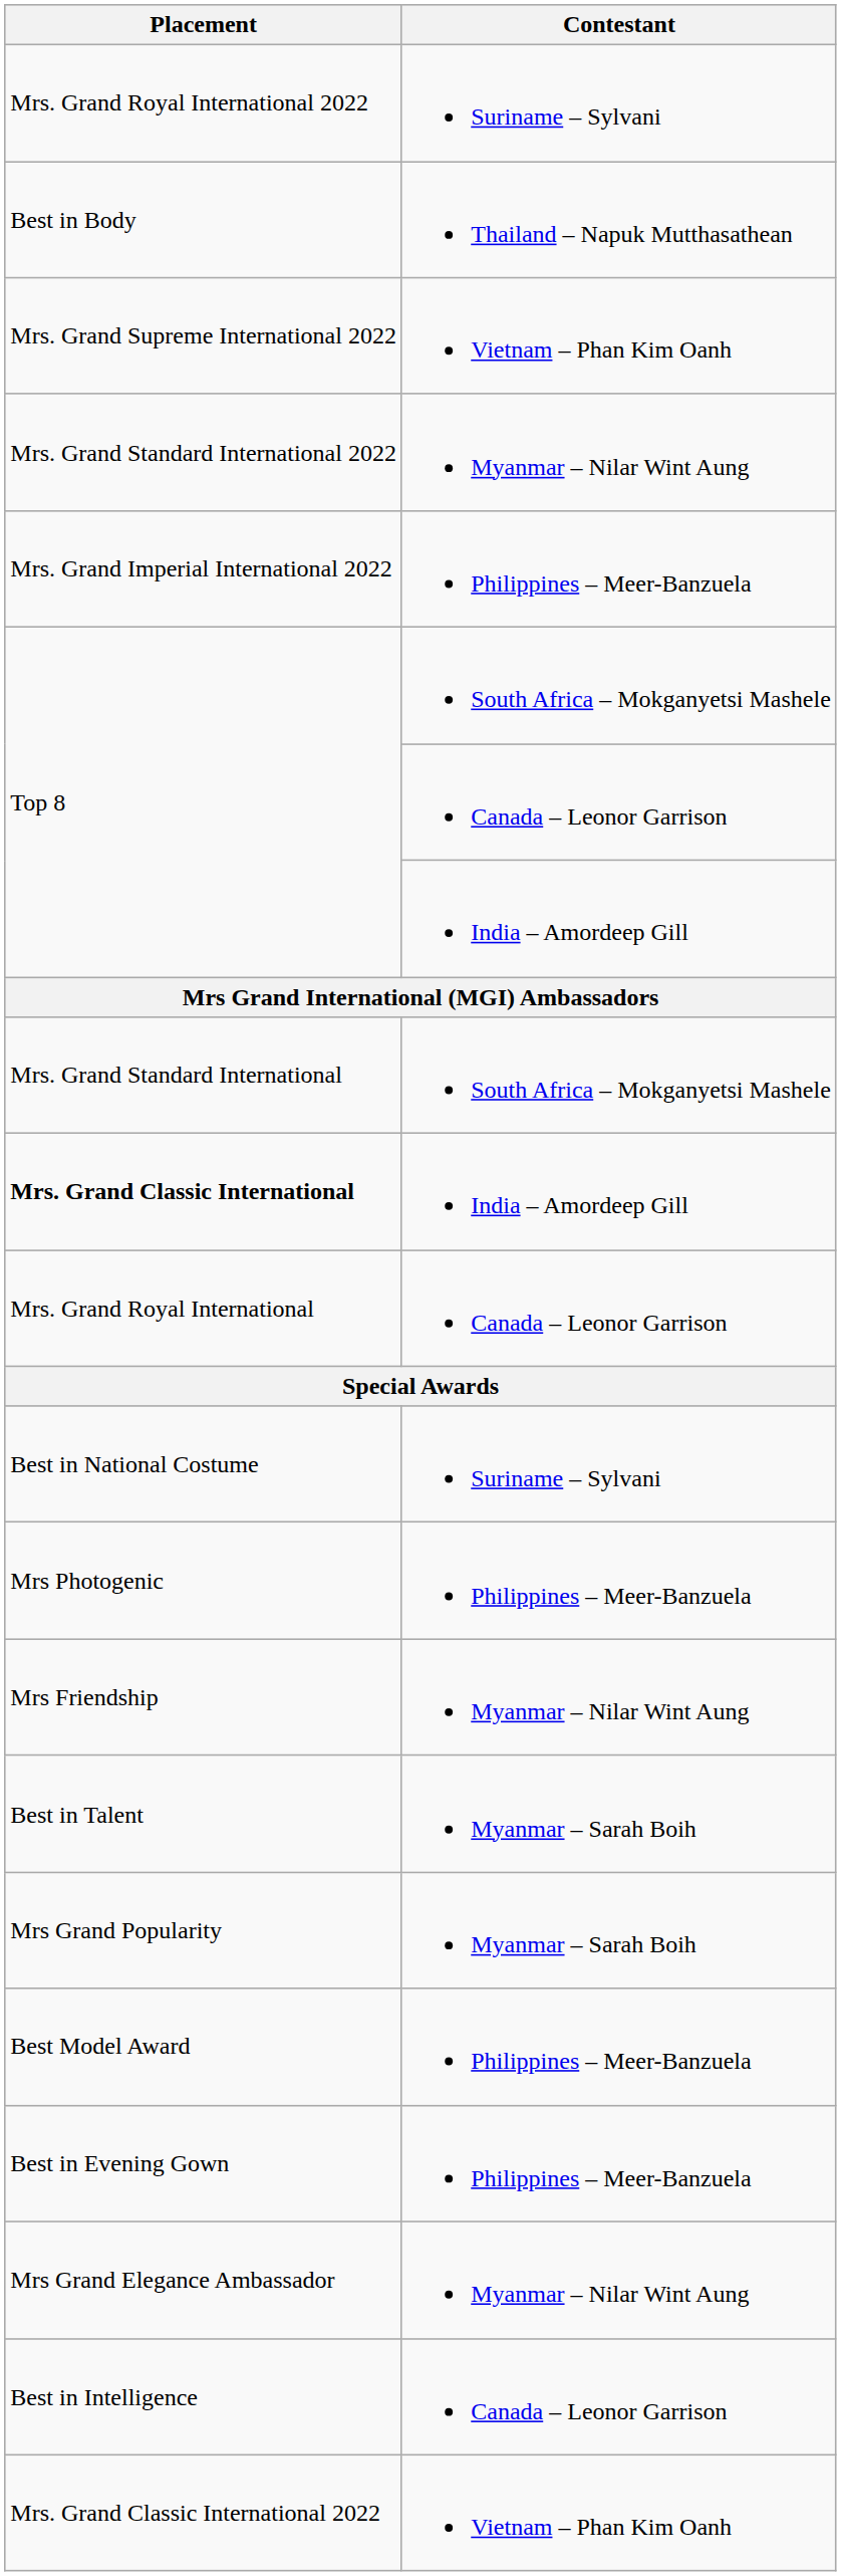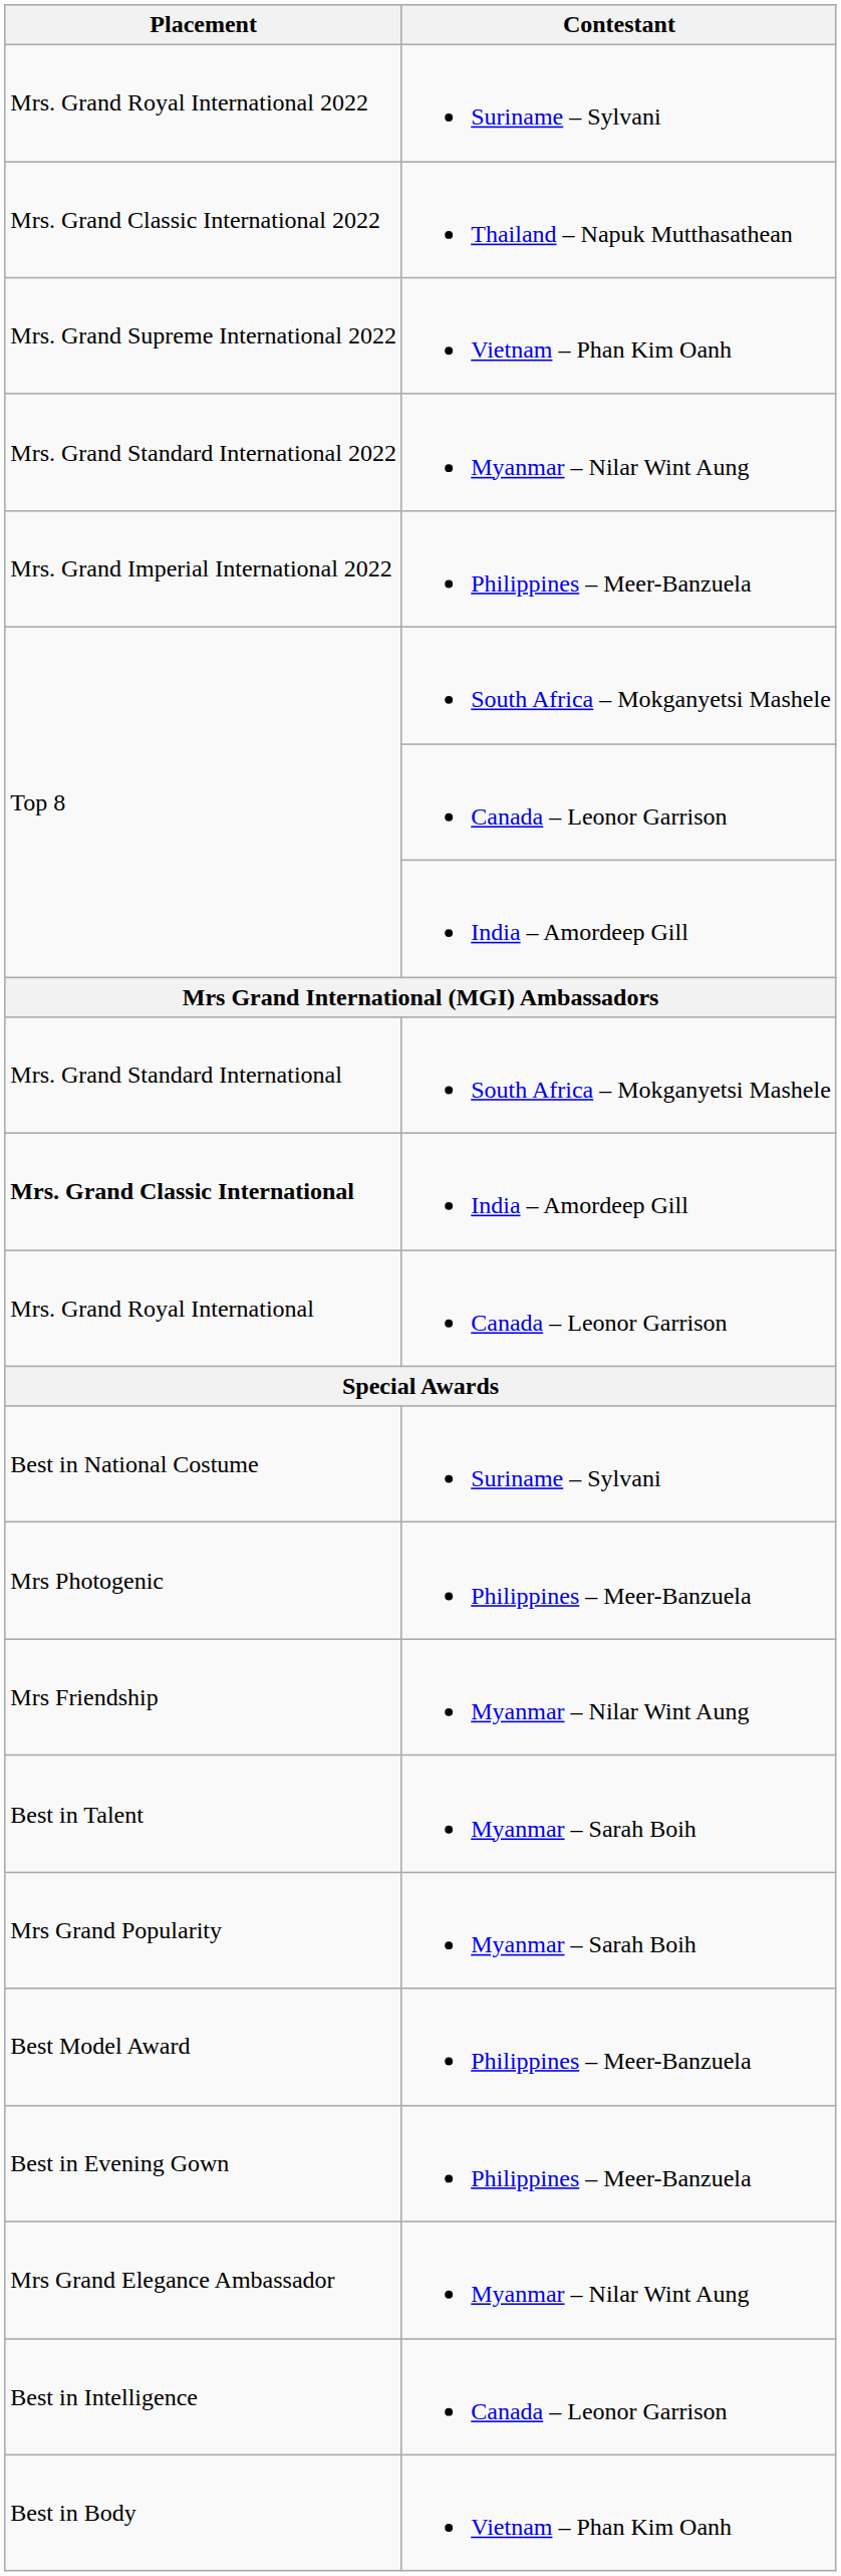row 3 | Placement: Best in Body -> Mrs. Grand Classic International 2022
row 24 | Placement: Mrs. Grand Classic International 2022 -> Best in Body
